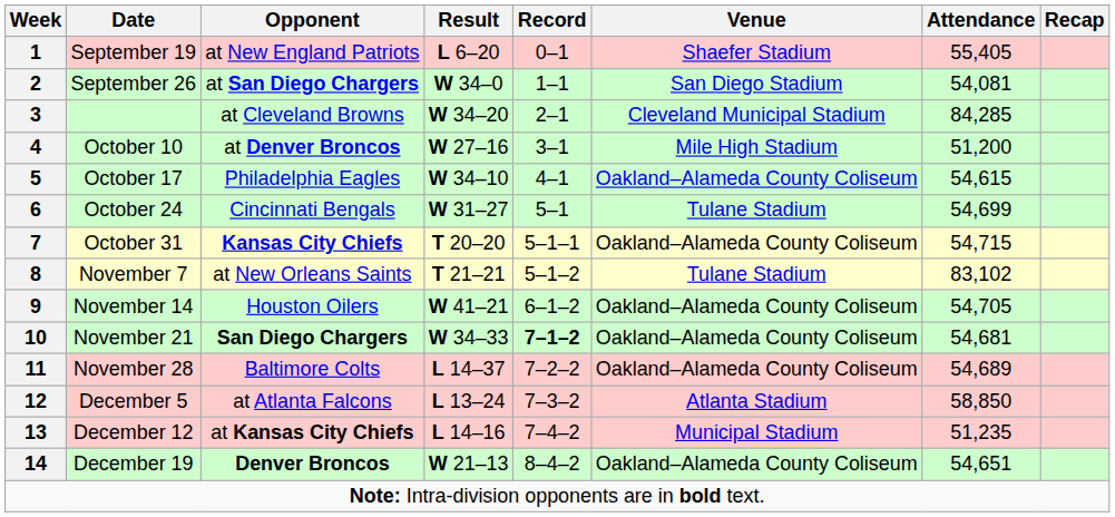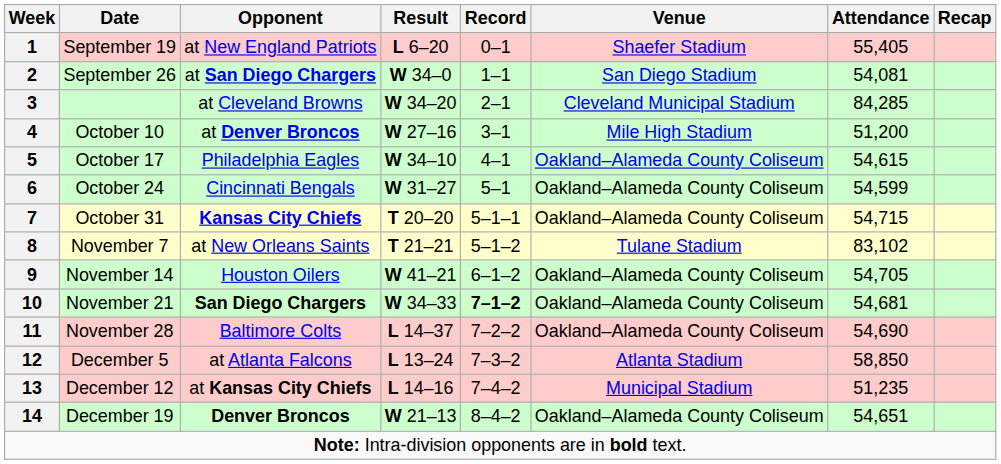6 | Venue: Tulane Stadium -> Oakland–Alameda County Coliseum
6 | Attendance: 54,699 -> 54,599
11 | Attendance: 54,689 -> 54,690
